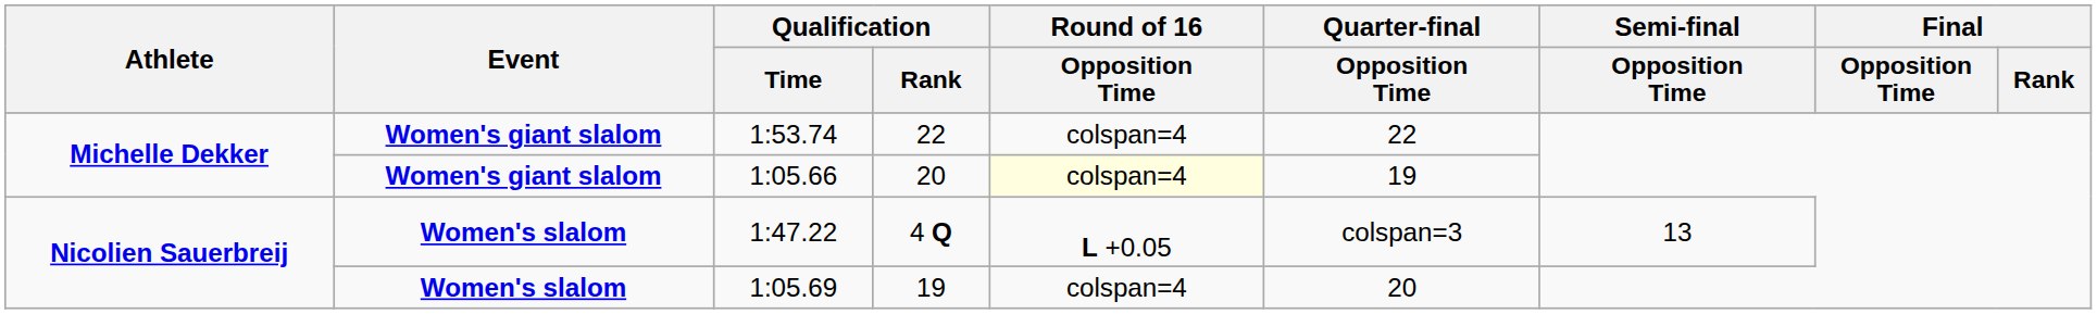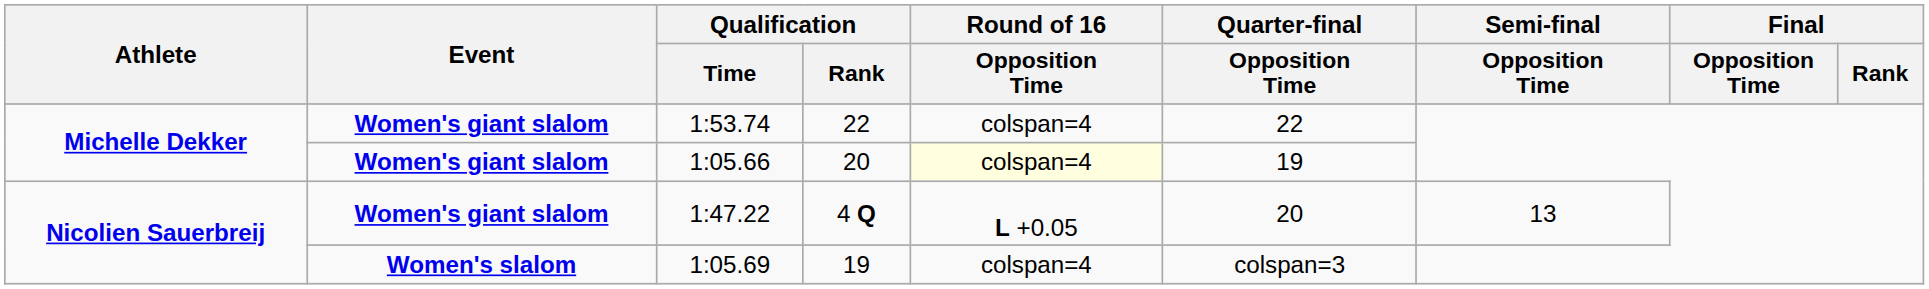1:47.22 | Event: Women's slalom -> Women's giant slalom
1:47.22 | Quarter-final / Opposition Time: colspan=3 -> 20
1:05.69 | Quarter-final / Opposition Time: 20 -> colspan=3
